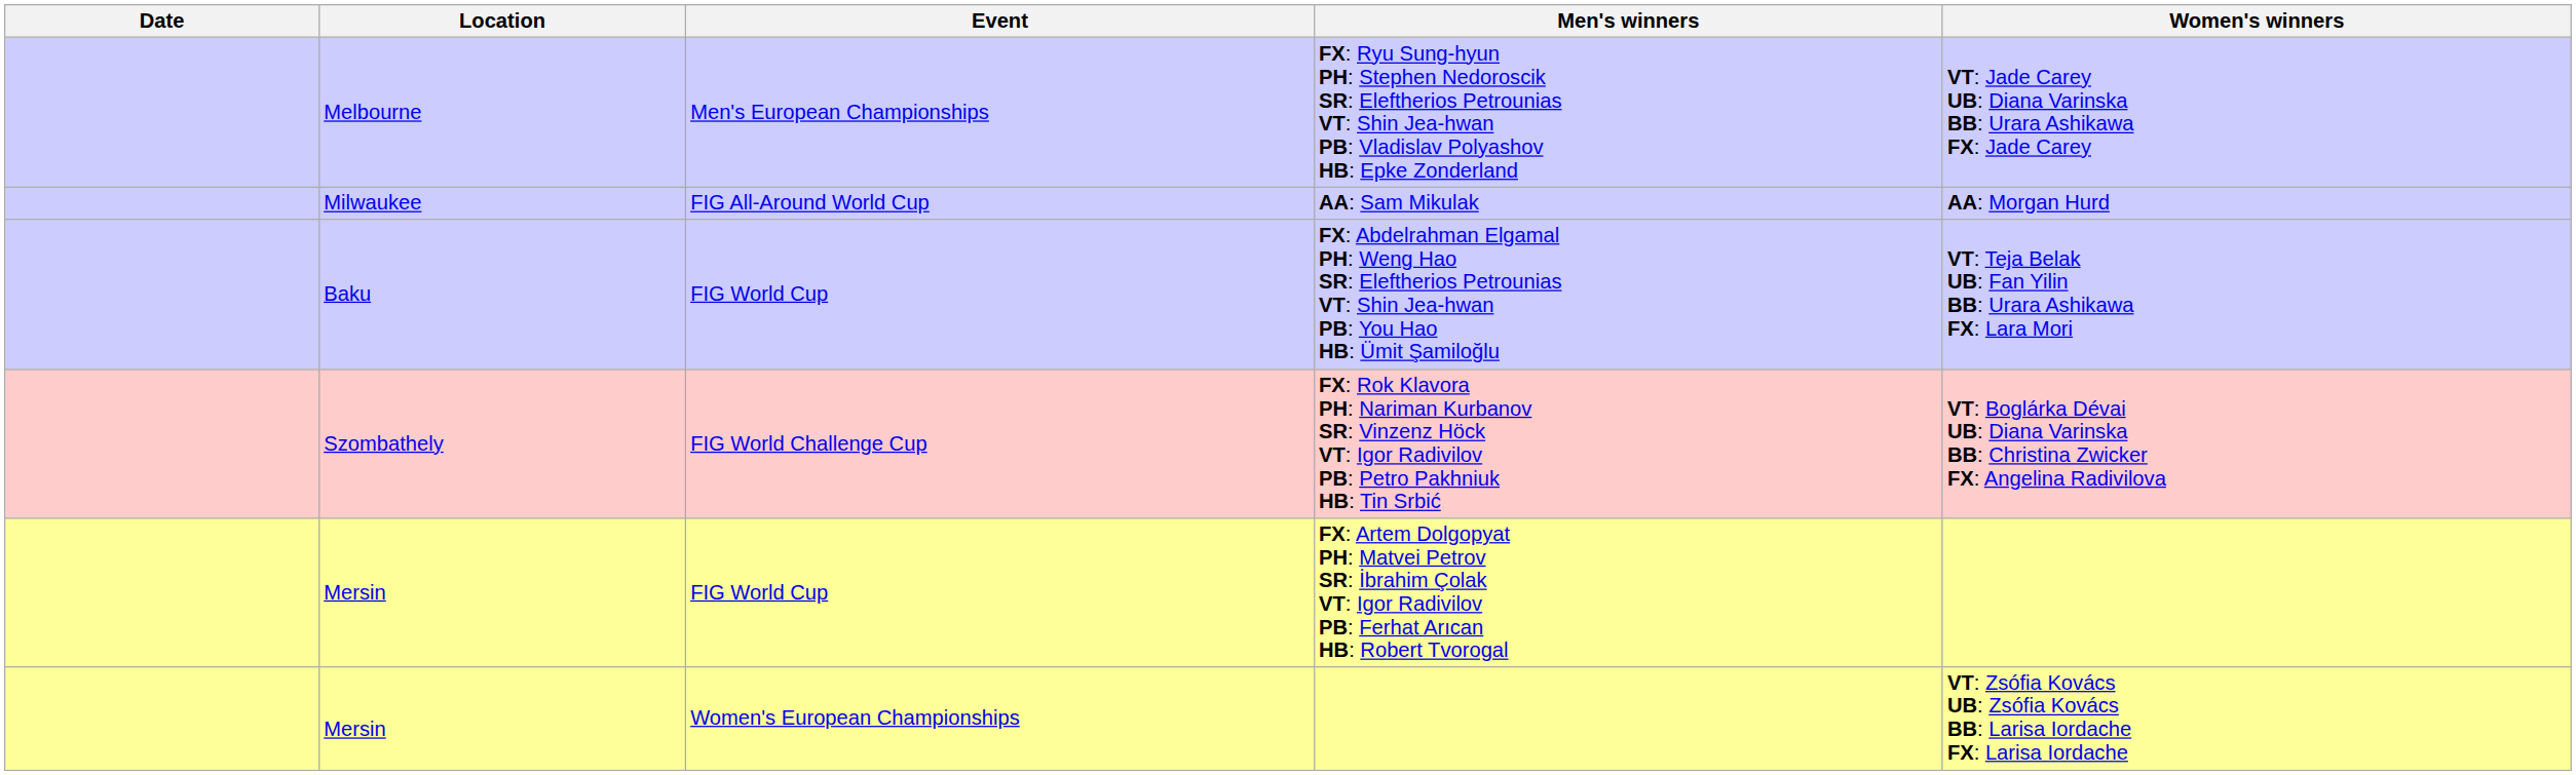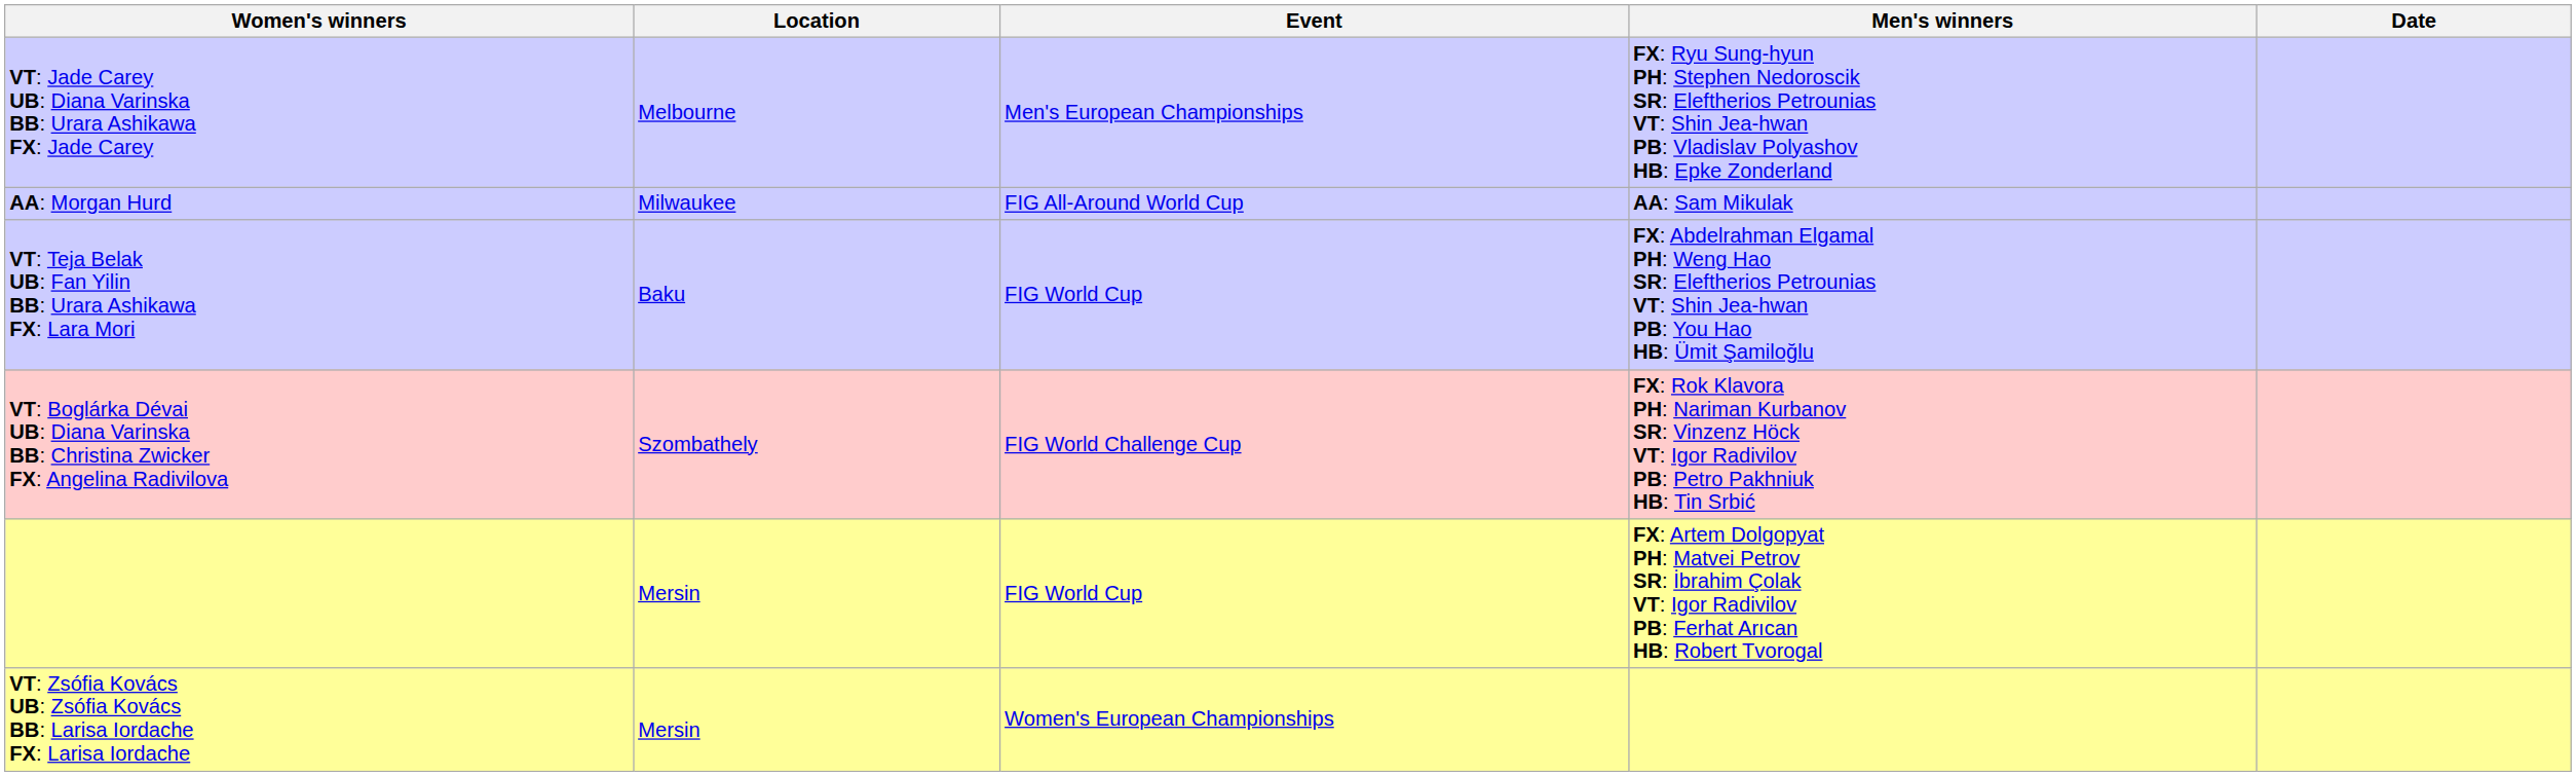columns swapped: Date <-> Women's winners
